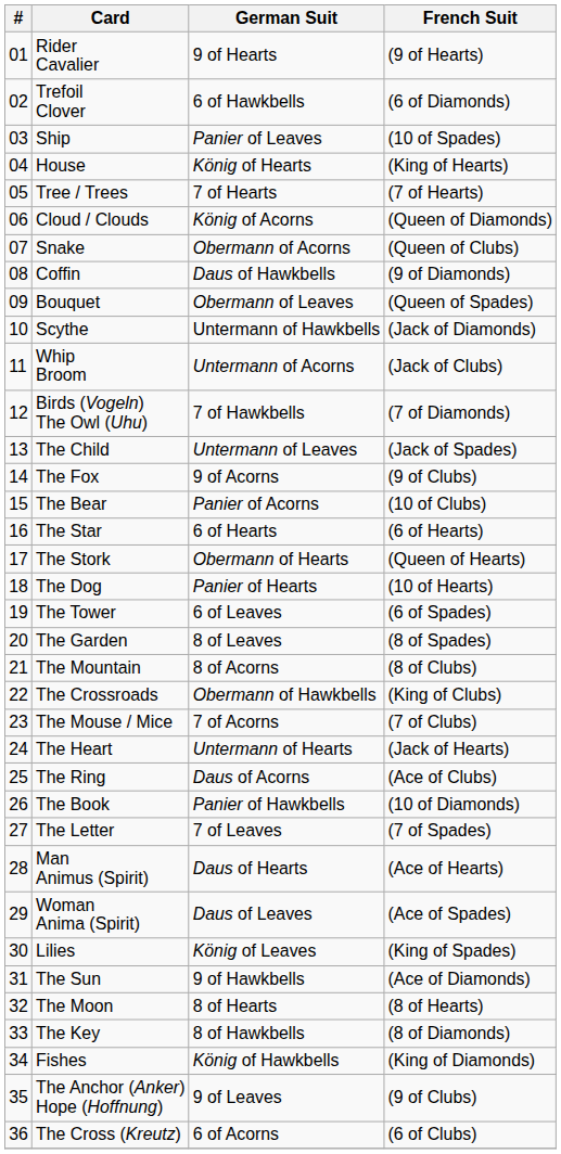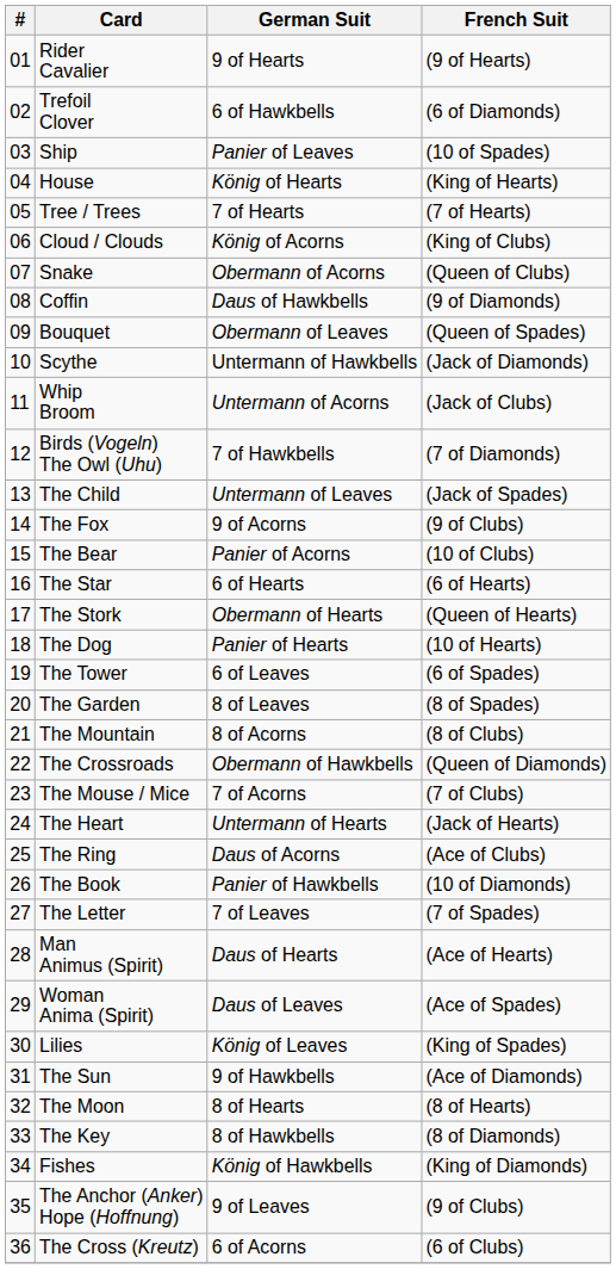Cloud / Clouds | French Suit: (Queen of Diamonds) -> (King of Clubs)
The Crossroads | French Suit: (King of Clubs) -> (Queen of Diamonds)
